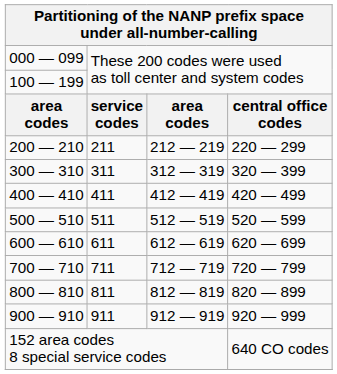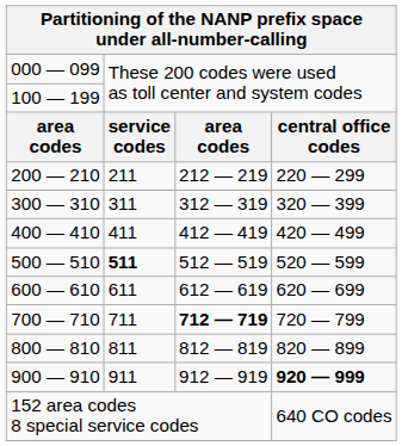500 — 510 | column 2: normal -> bold
700 — 710 | column 3: normal -> bold
900 — 910 | column 4: normal -> bold
